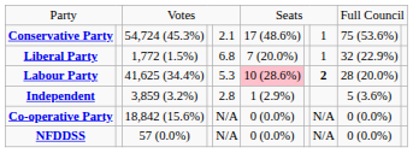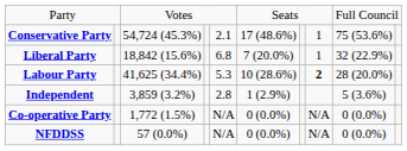Liberal Party | column 3: 1,772 (1.5%) -> 18,842 (15.6%)
Labour Party | column 6: pink background -> no background
Co-operative Party | column 3: 18,842 (15.6%) -> 1,772 (1.5%)
